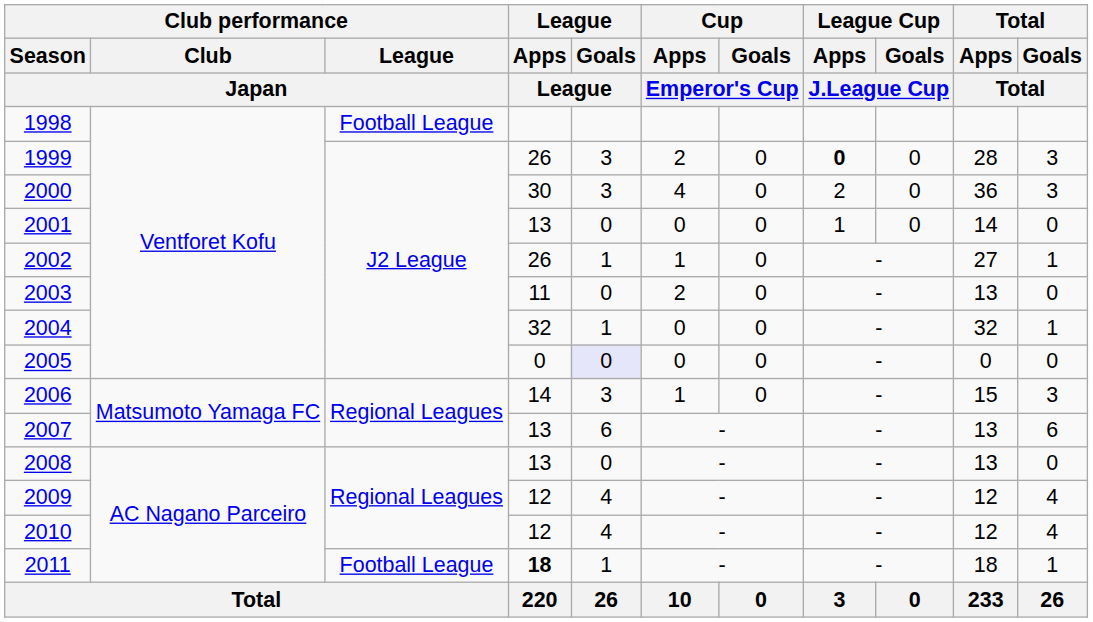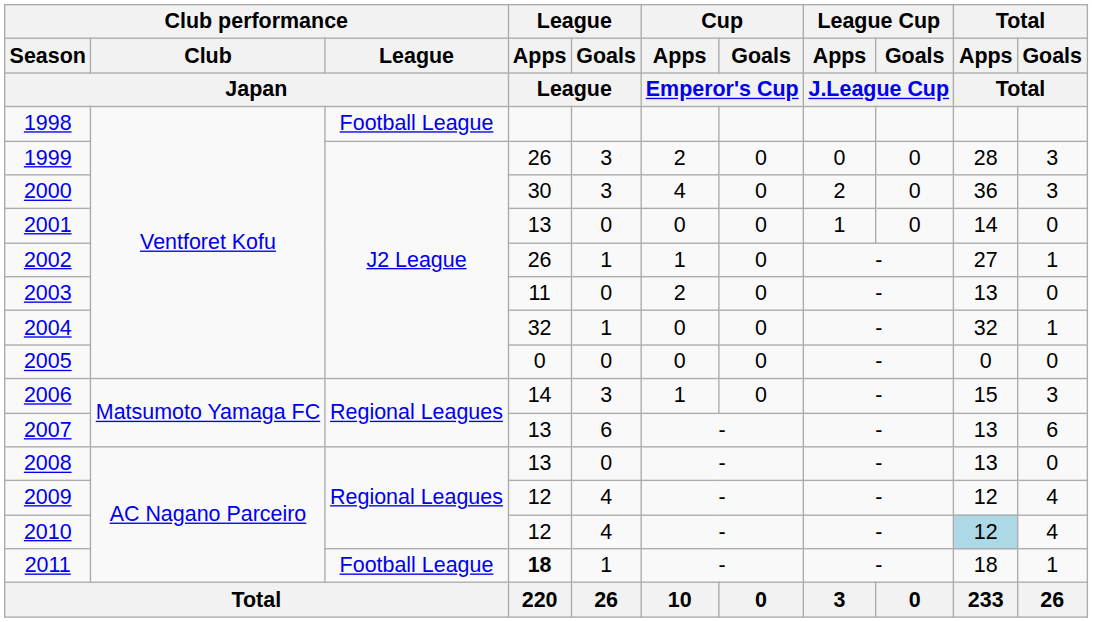1999 | League Cup / Apps / J.League Cup: bold -> normal
2005 | League / Goals / League: lavender background -> no background
2010 | Total / Apps / Total: no background -> lightblue background
